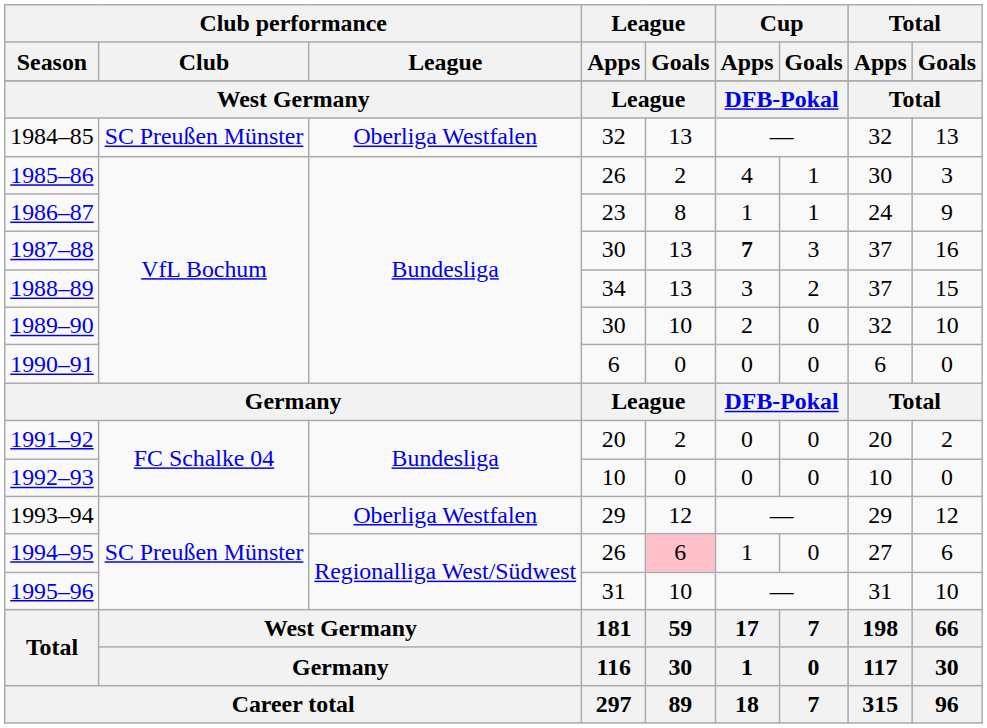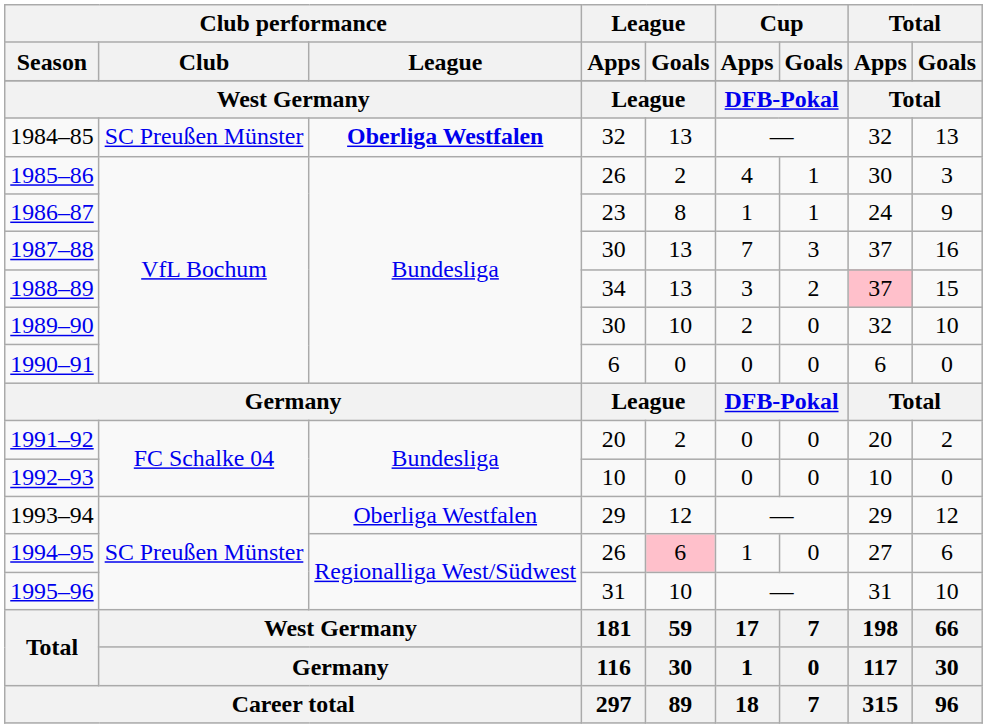1984–85 | Club performance / League: normal -> bold
1987–88 | Cup / Apps: bold -> normal
1988–89 | Total / Apps: no background -> pink background
